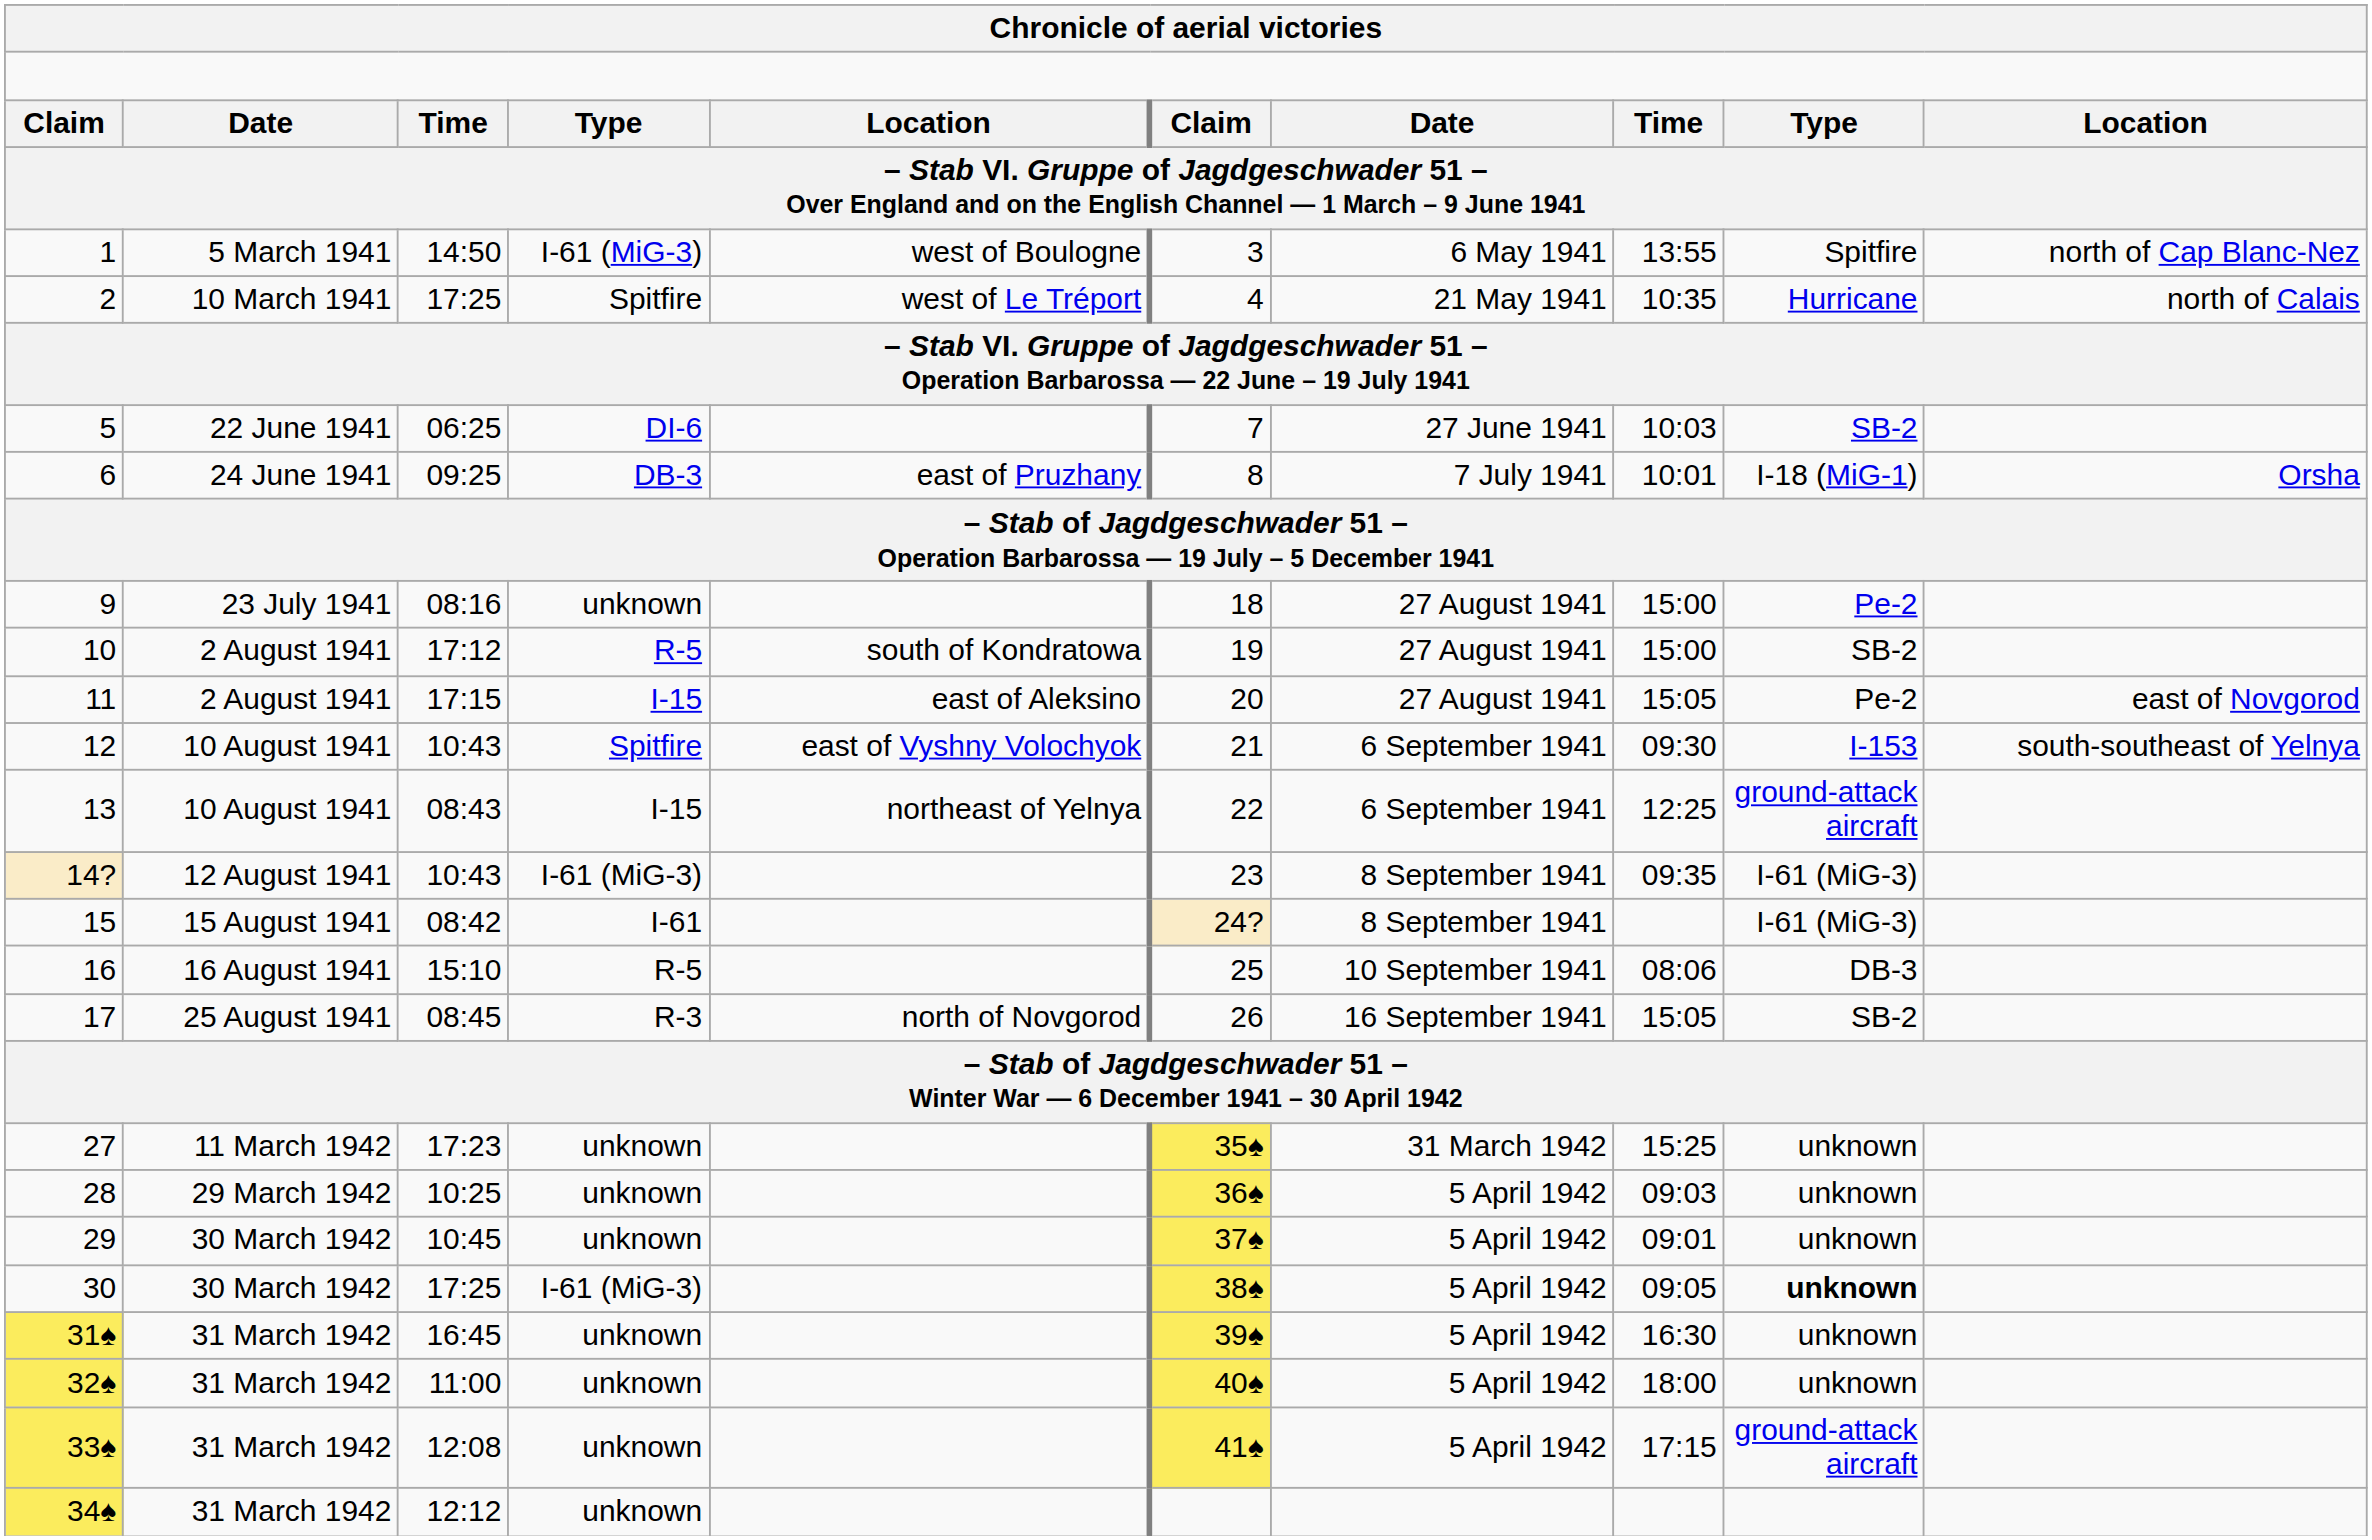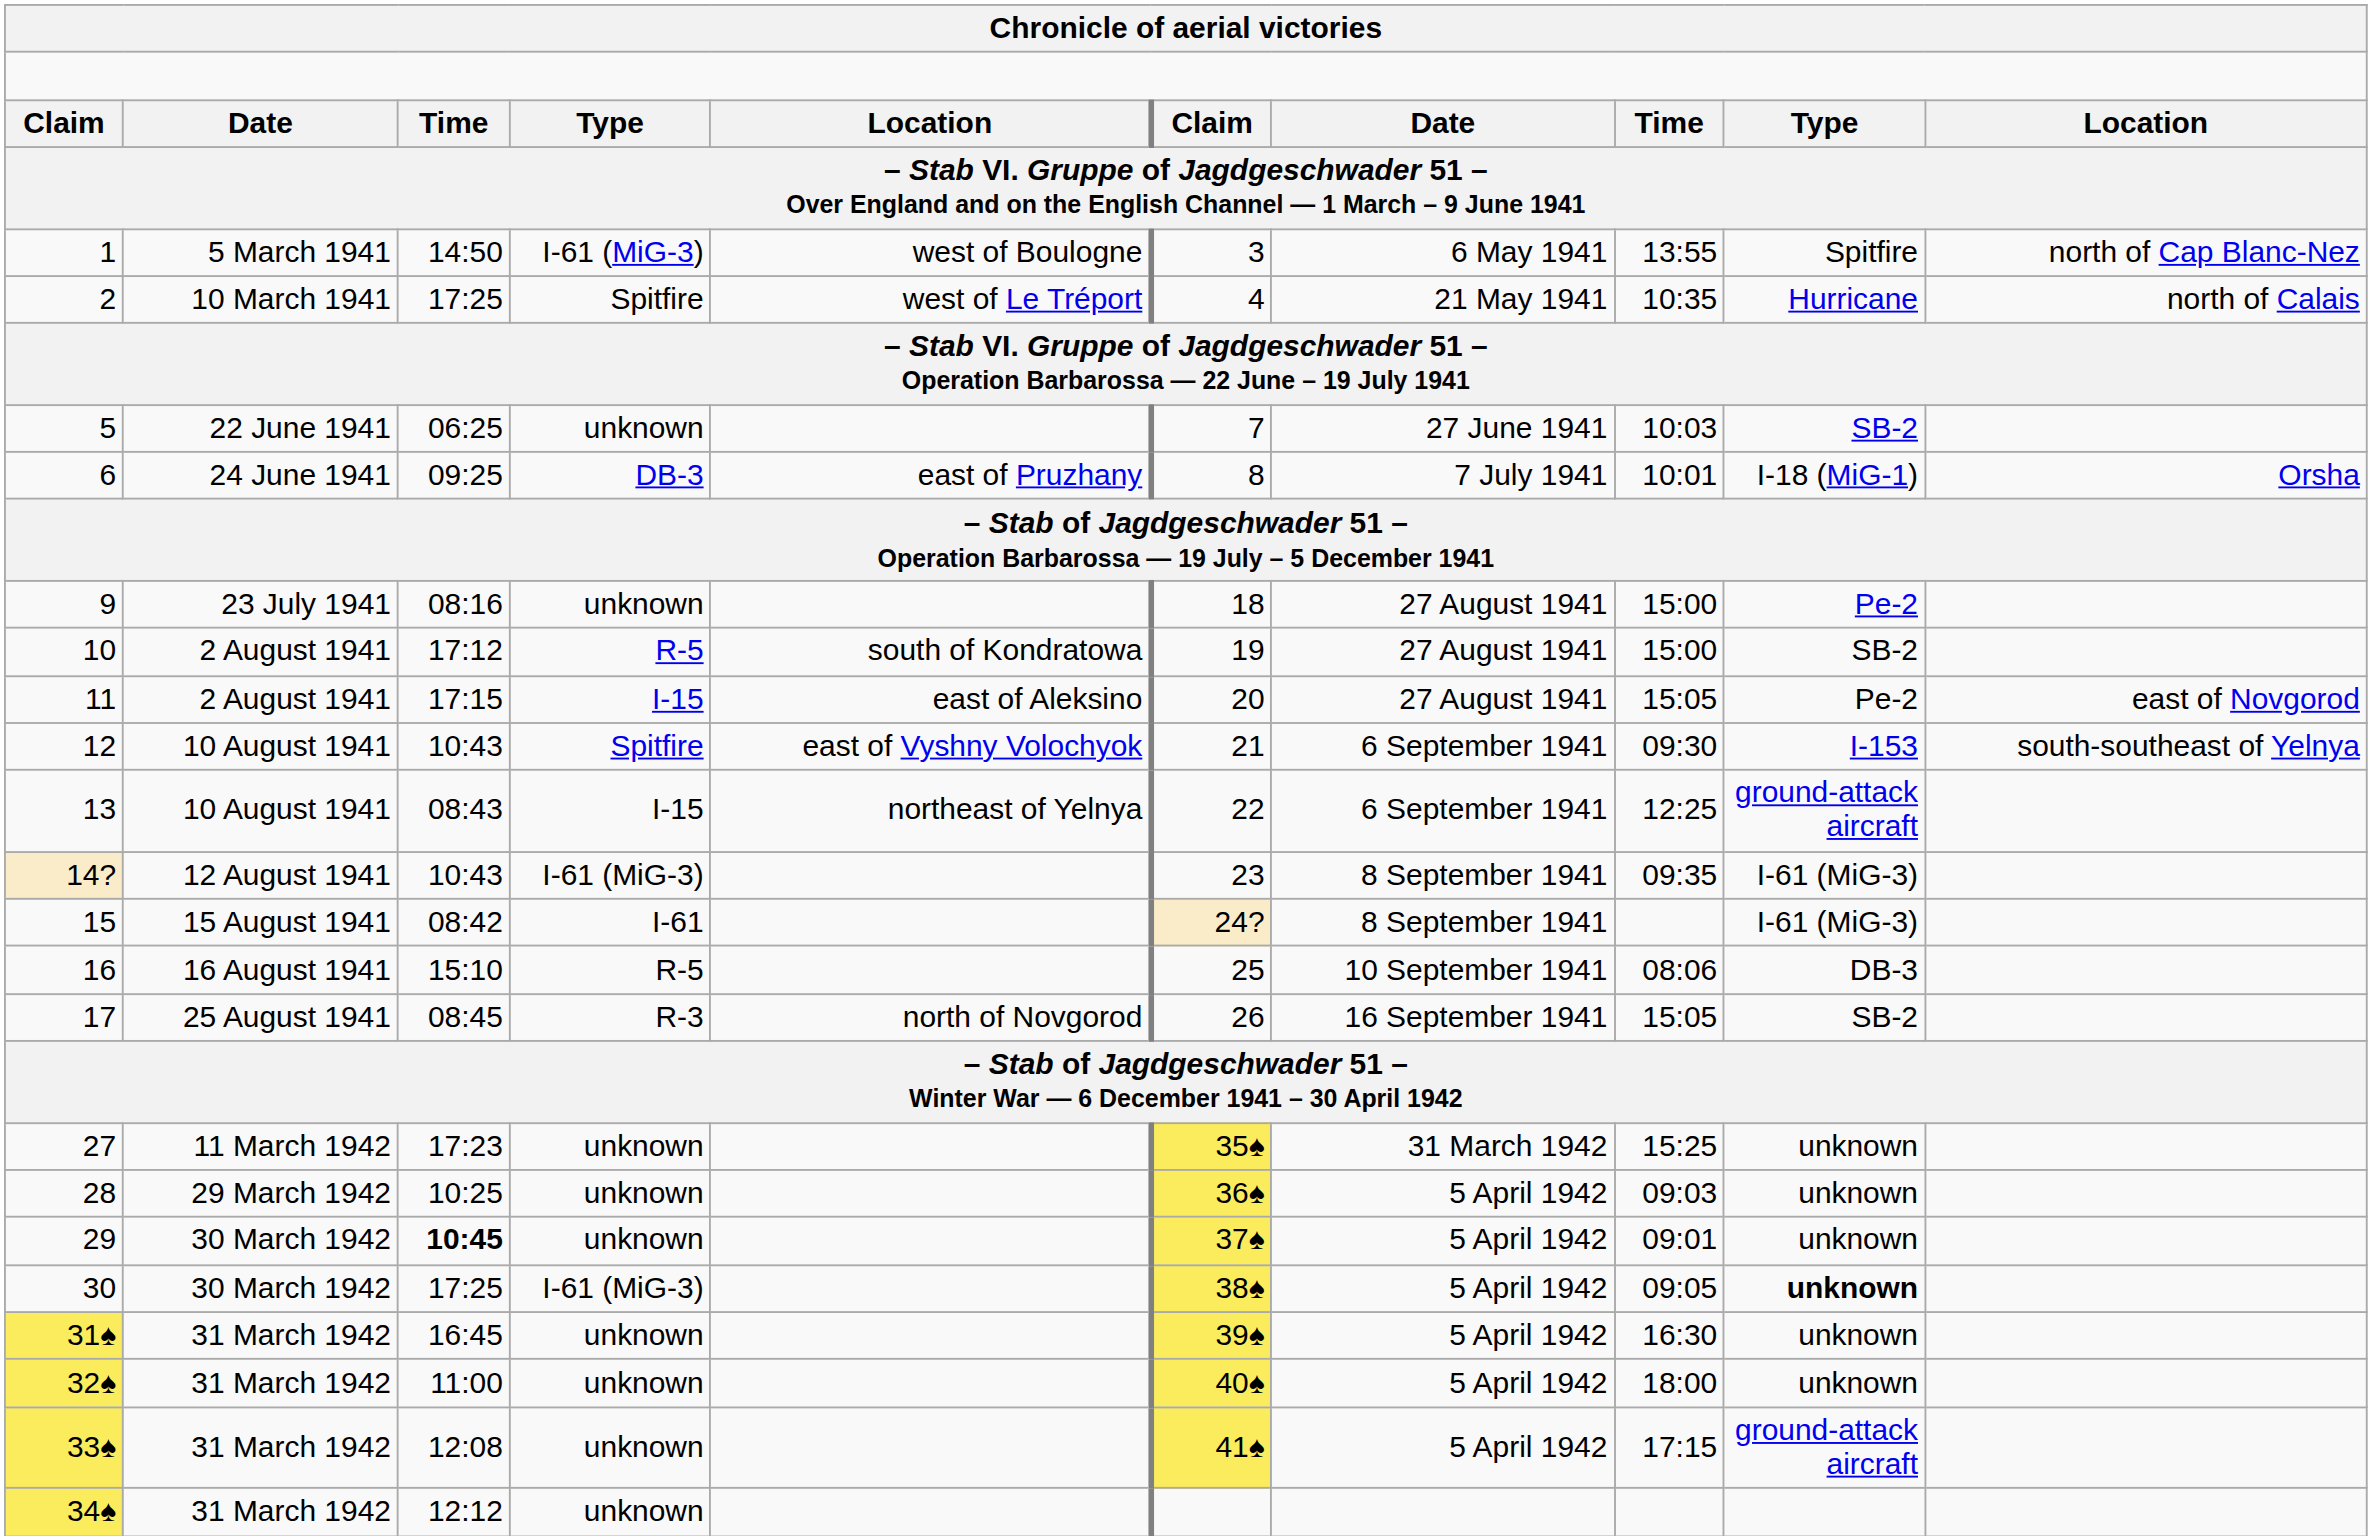5 | column 4: DI-6 -> unknown
29 | column 3: normal -> bold
